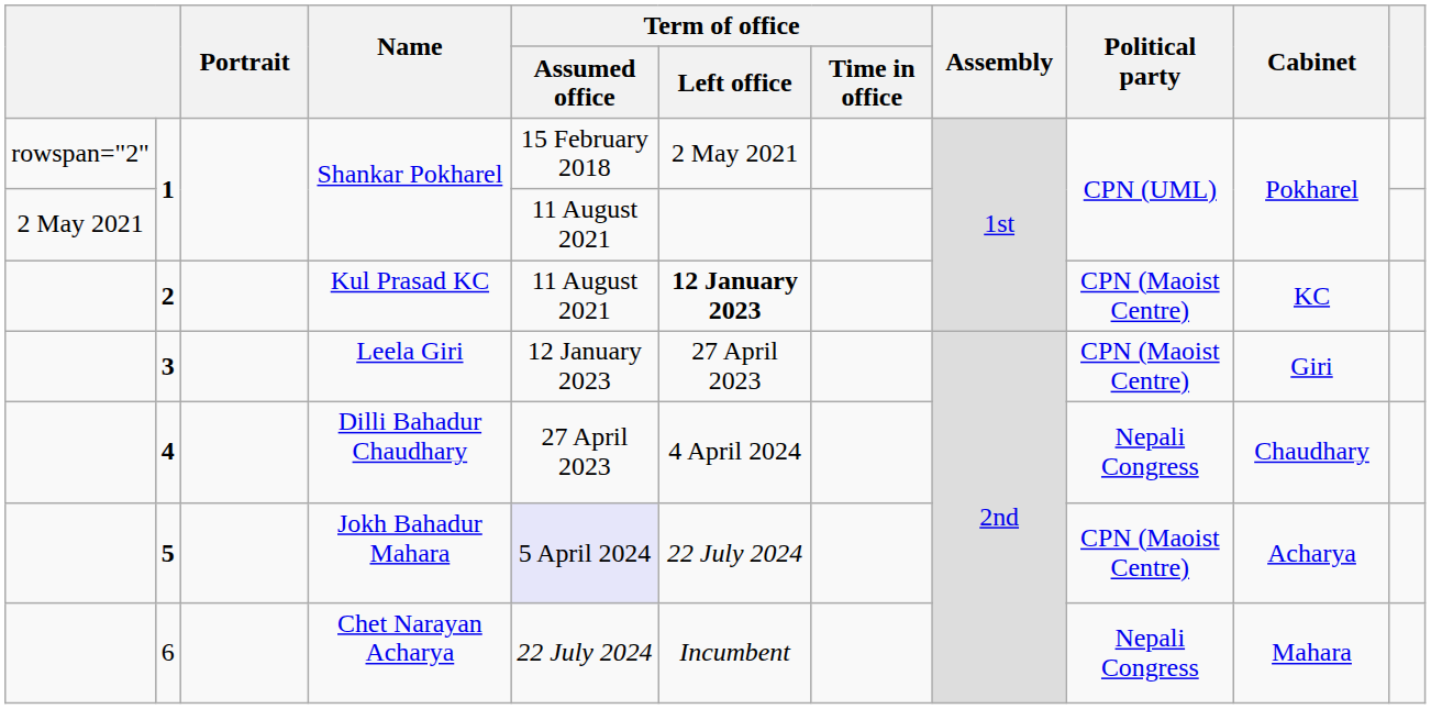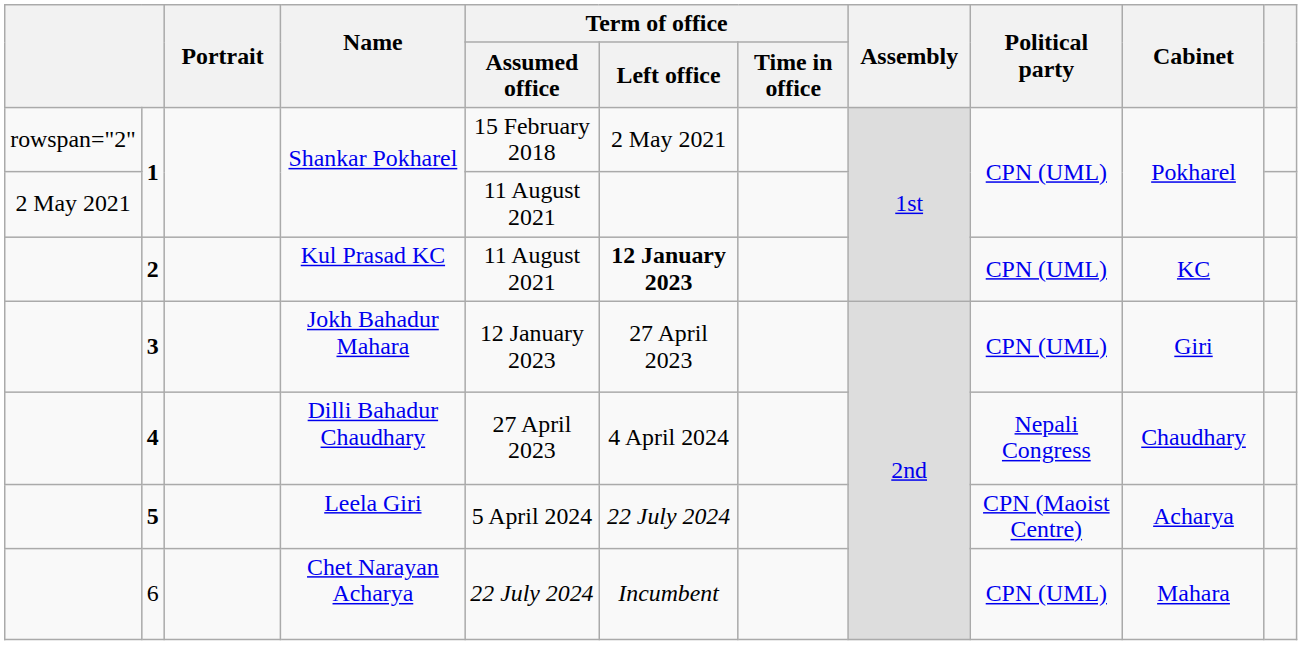2 | Political party: CPN (Maoist Centre) -> CPN (UML)
3 | Name: Leela Giri -> Jokh Bahadur Mahara
3 | Political party: CPN (Maoist Centre) -> CPN (UML)
5 | Name: Jokh Bahadur Mahara -> Leela Giri
5 | Term of office / Assumed office: lavender background -> no background
6 | Political party: Nepali Congress -> CPN (UML)
